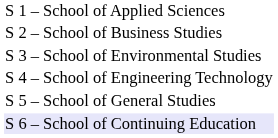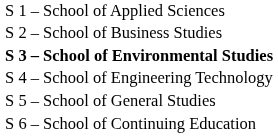row 3 | column 1: normal -> bold
row 6 | column 1: lavender background -> no background
